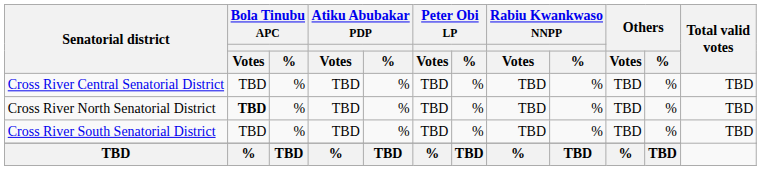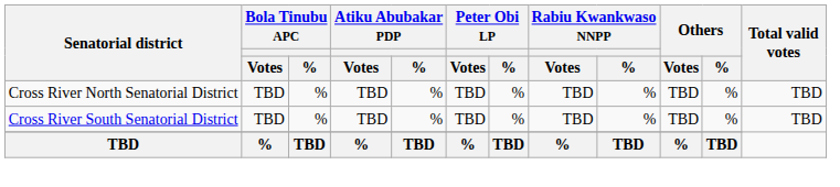- row: Cross River Central Senatorial District | TBD | % | TBD | % | TBD | % | TBD | % | TBD | % | TBD
Cross River North Senatorial District | Bola Tinubu APC / Votes: bold -> normal
